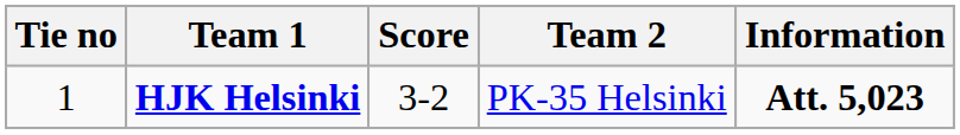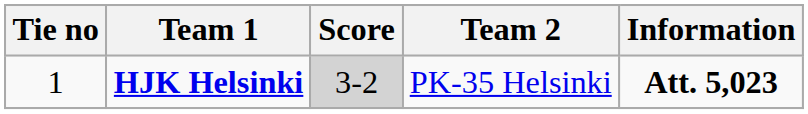HJK Helsinki | Score: no background -> lightgrey background
